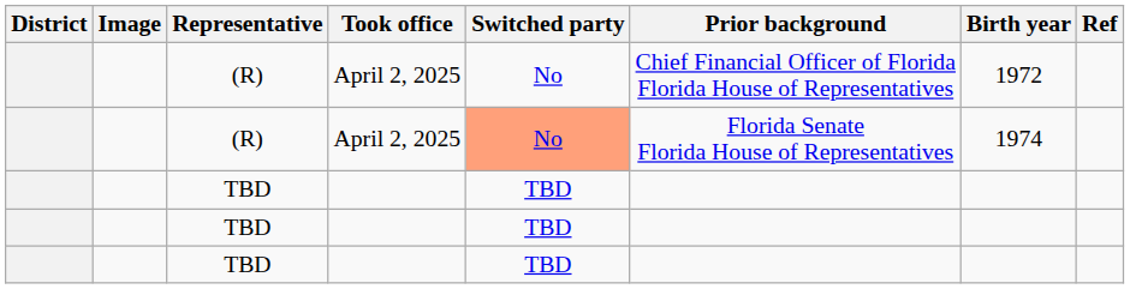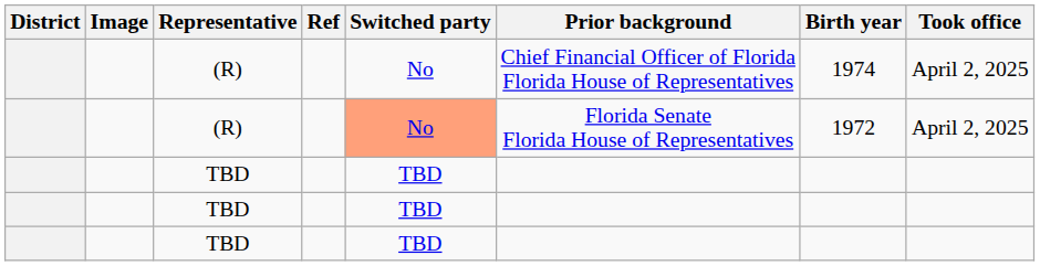columns swapped: Took office <-> Ref
row 2 | Birth year: 1972 -> 1974
row 3 | Birth year: 1974 -> 1972
